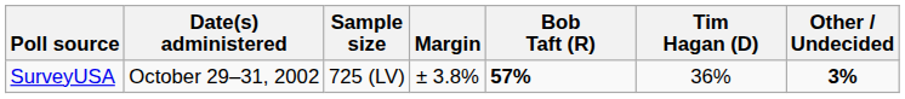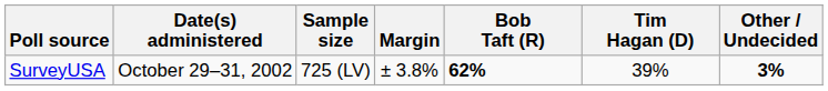SurveyUSA | Bob Taft (R): 57% -> 62%
SurveyUSA | Tim Hagan (D): 36% -> 39%
